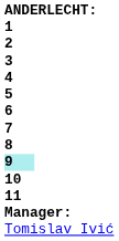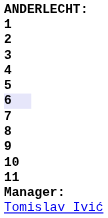6 | column 1: no background -> lavender background
9 | column 1: paleturquoise background -> no background
